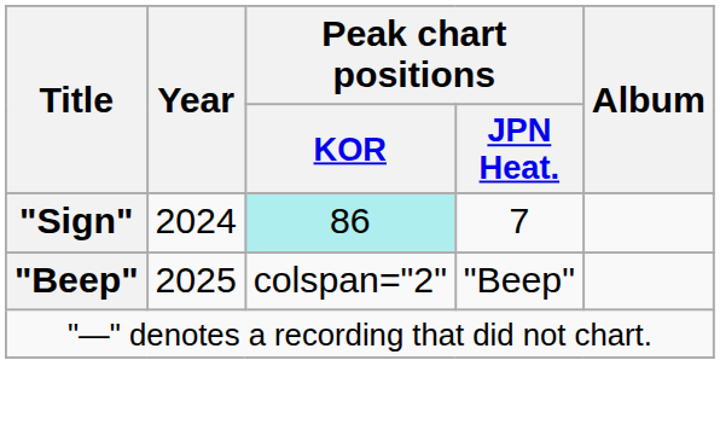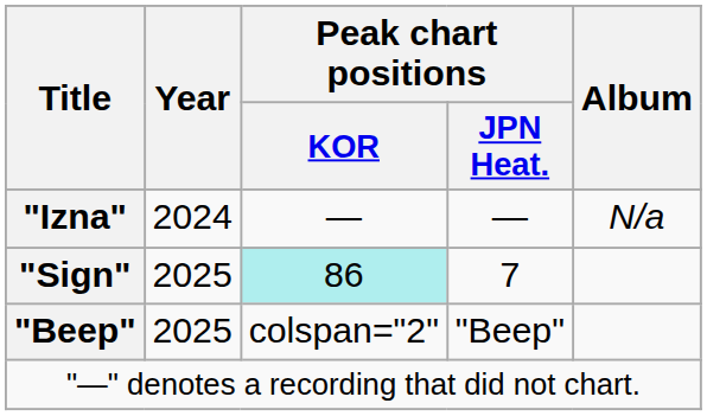+ row: "Izna" | 2024 | — | — | N/a
"Sign" | Year: 2024 -> 2025
